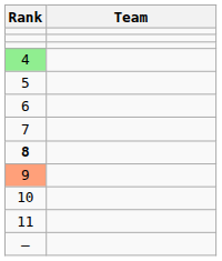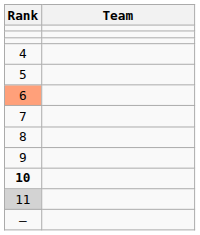row 5 | Rank: lightgreen background -> no background
row 7 | Rank: no background -> lightsalmon background
row 9 | Rank: bold -> normal
row 10 | Rank: lightsalmon background -> no background
row 11 | Rank: normal -> bold
row 12 | Rank: no background -> lightgrey background
